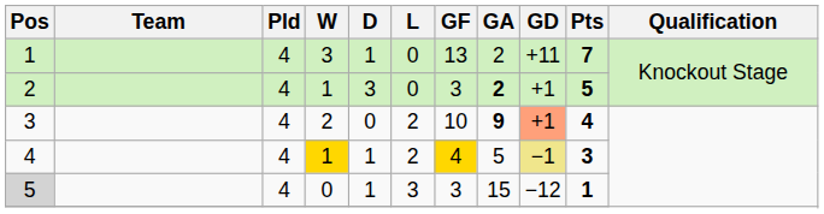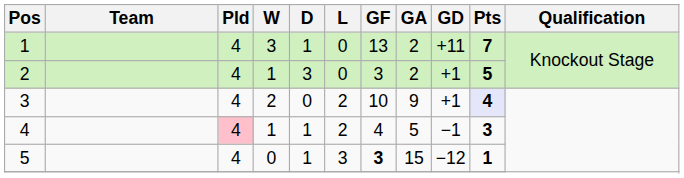row 3 | GA: bold -> normal
row 4 | GA: bold -> normal
row 4 | GD: lightsalmon background -> no background
row 4 | Pts: no background -> lavender background
row 5 | Pld: no background -> pink background
row 5 | W: gold background -> no background
row 5 | GF: gold background -> no background
row 5 | GD: khaki background -> no background
row 6 | Pos: lightgrey background -> no background
row 6 | GF: normal -> bold
